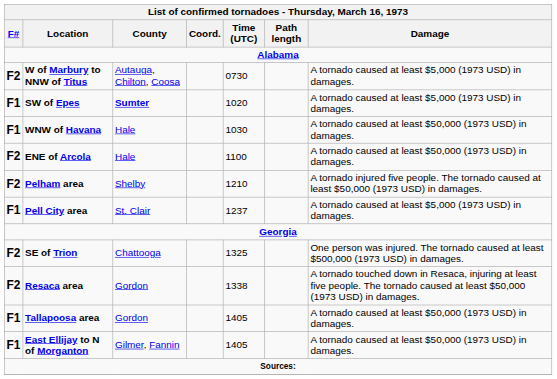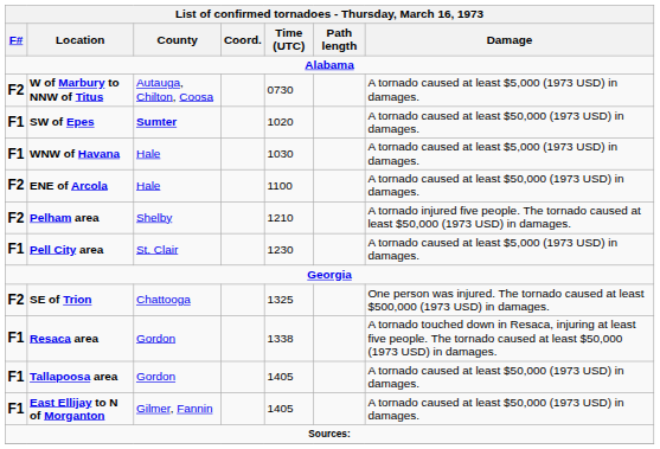SW of Epes | Damage: A tornado caused at least $5,000 (1973 USD) in damages. -> A tornado caused at least $50,000 (1973 USD) in damages.
WNW of Havana | Damage: A tornado caused at least $50,000 (1973 USD) in damages. -> A tornado caused at least $5,000 (1973 USD) in damages.
Pell City area | Time (UTC): 1237 -> 1230
Resaca area | F#: F2 -> F1
